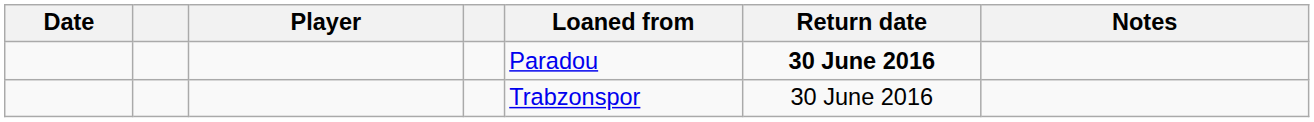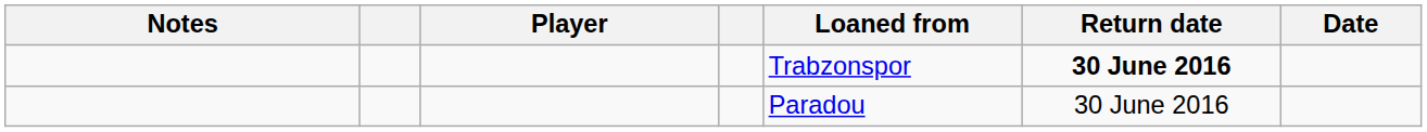columns swapped: Date <-> Notes
row 2 | Loaned from: Paradou -> Trabzonspor
row 3 | Loaned from: Trabzonspor -> Paradou
